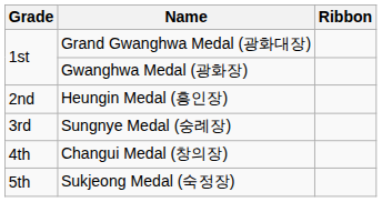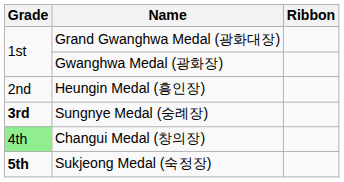Sungnye Medal (숭례장) | Grade: normal -> bold
Changui Medal (창의장) | Grade: no background -> lightgreen background
Sukjeong Medal (숙정장) | Grade: normal -> bold
